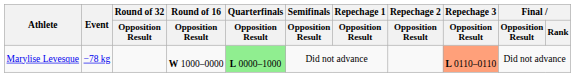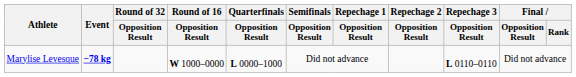Marylise Levesque | Event: normal -> bold
Marylise Levesque | Quarterfinals / Opposition Result: lightgreen background -> no background
Marylise Levesque | Repechage 3 / Opposition Result: lightsalmon background -> no background
